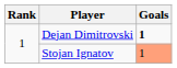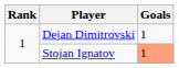Dejan Dimitrovski | Goals: bold -> normal
